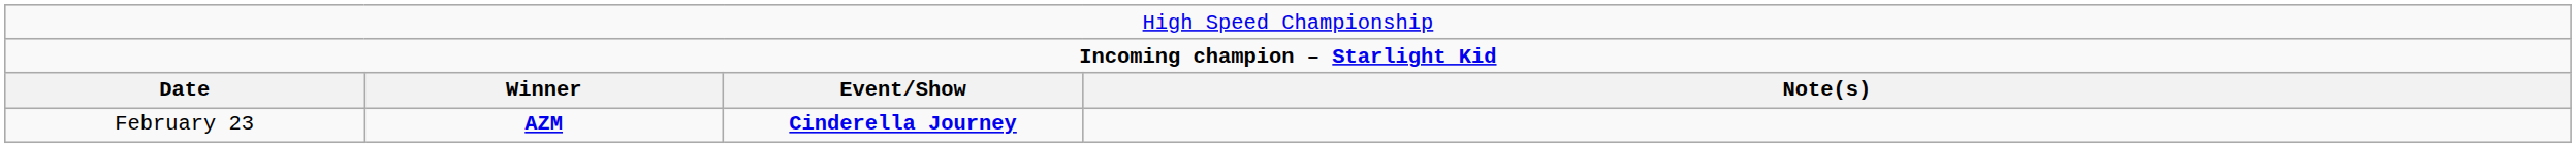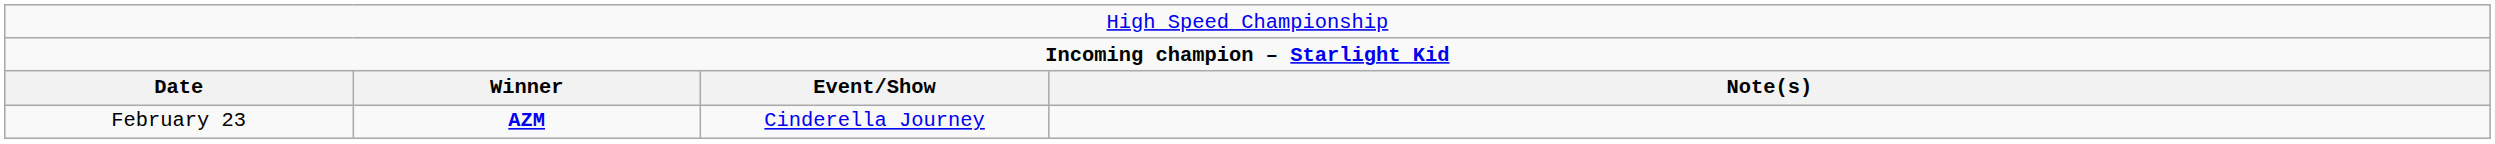February 23 | column 3: bold -> normal
